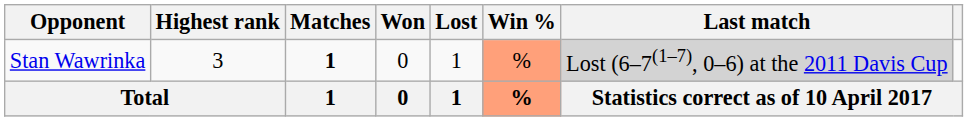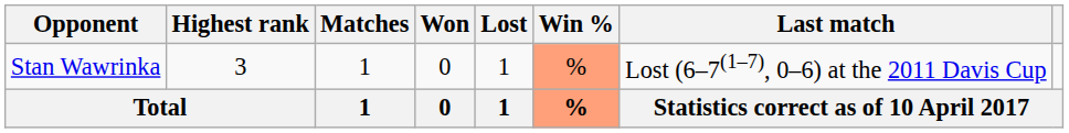Stan Wawrinka | Matches: bold -> normal
Stan Wawrinka | Last match: lightgrey background -> no background
